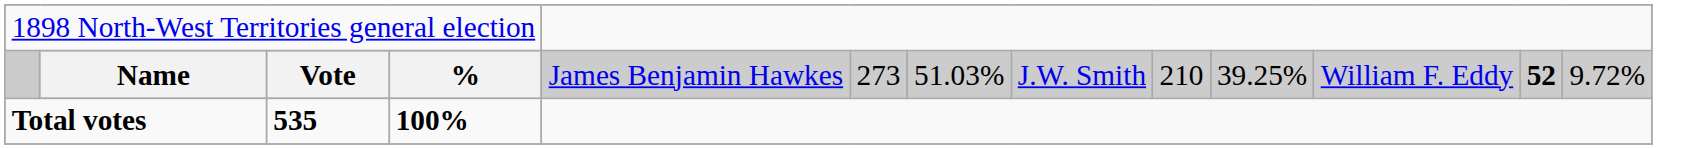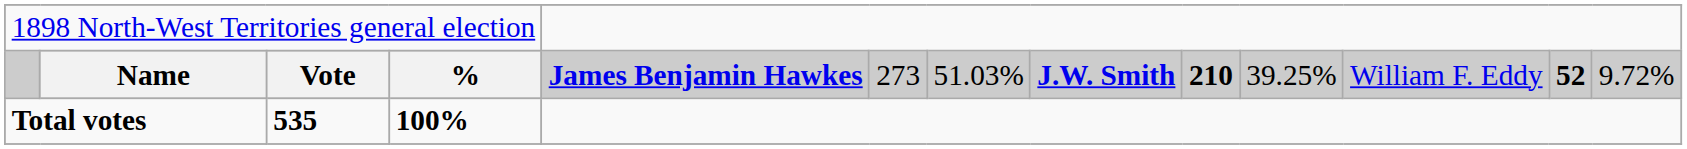row 2 | column 5: normal -> bold
row 2 | column 8: normal -> bold
row 2 | column 9: normal -> bold
